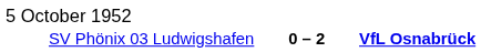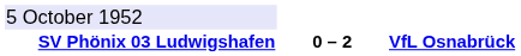5 October 1952 | column 1: no background -> lavender background
SV Phönix 03 Ludwigshafen | column 1: normal -> bold
